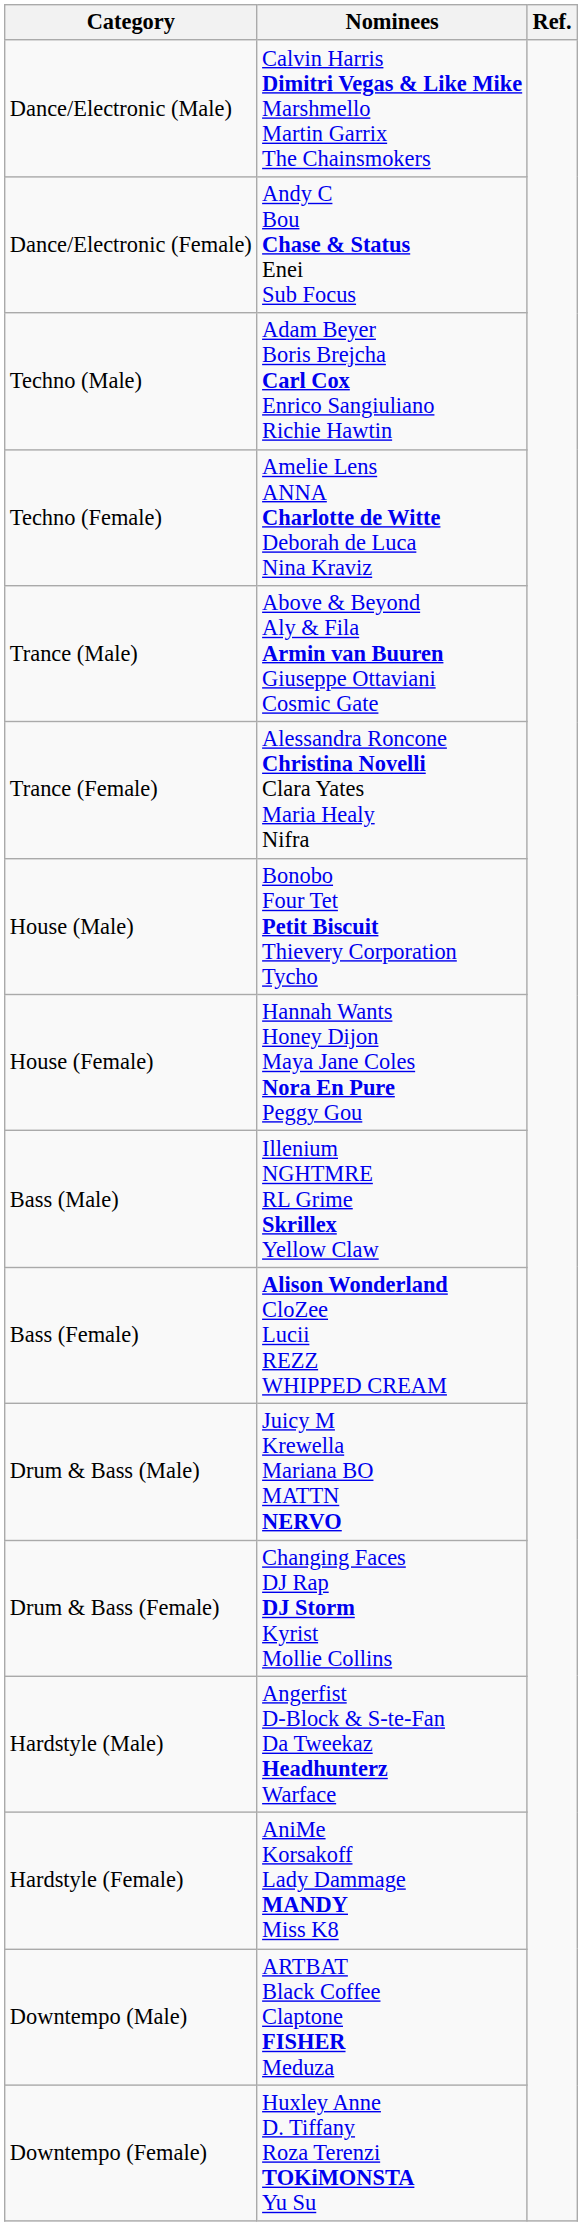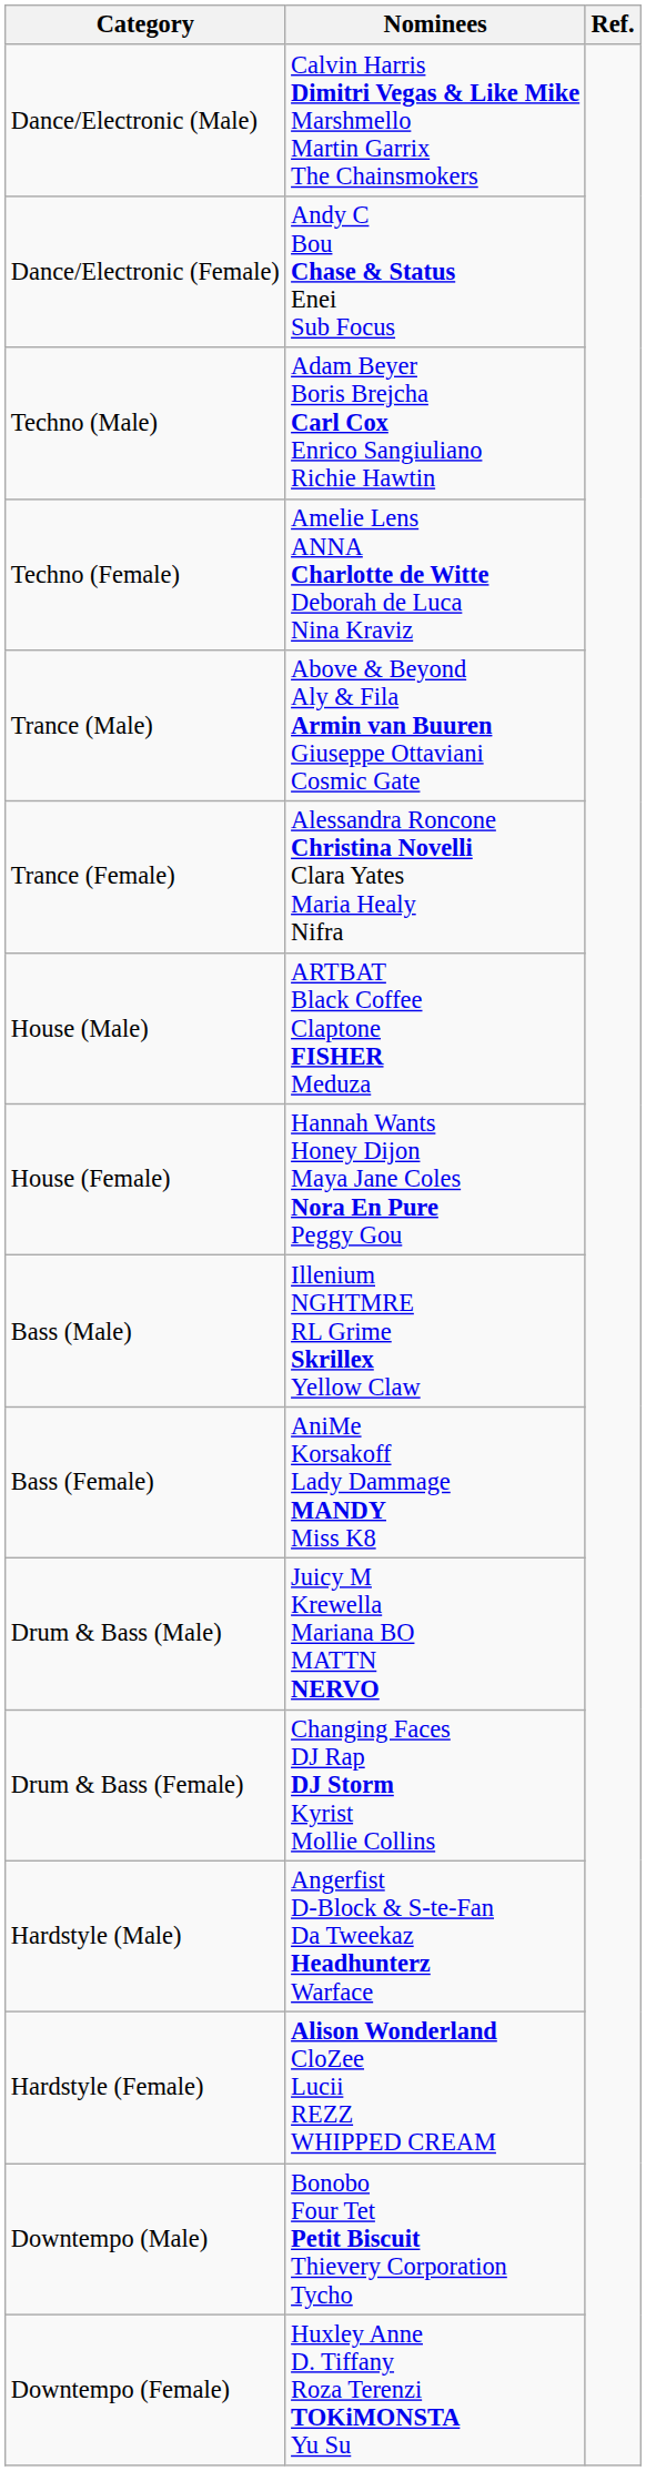House (Male) | Nominees: Bonobo Four Tet Petit Biscuit Thievery Corporation Tycho -> ARTBAT Black Coffee Claptone FISHER Meduza
Bass (Female) | Nominees: Alison Wonderland CloZee Lucii REZZ WHIPPED CREAM -> AniMe Korsakoff Lady Dammage MANDY Miss K8
Hardstyle (Female) | Nominees: AniMe Korsakoff Lady Dammage MANDY Miss K8 -> Alison Wonderland CloZee Lucii REZZ WHIPPED CREAM
Downtempo (Male) | Nominees: ARTBAT Black Coffee Claptone FISHER Meduza -> Bonobo Four Tet Petit Biscuit Thievery Corporation Tycho
